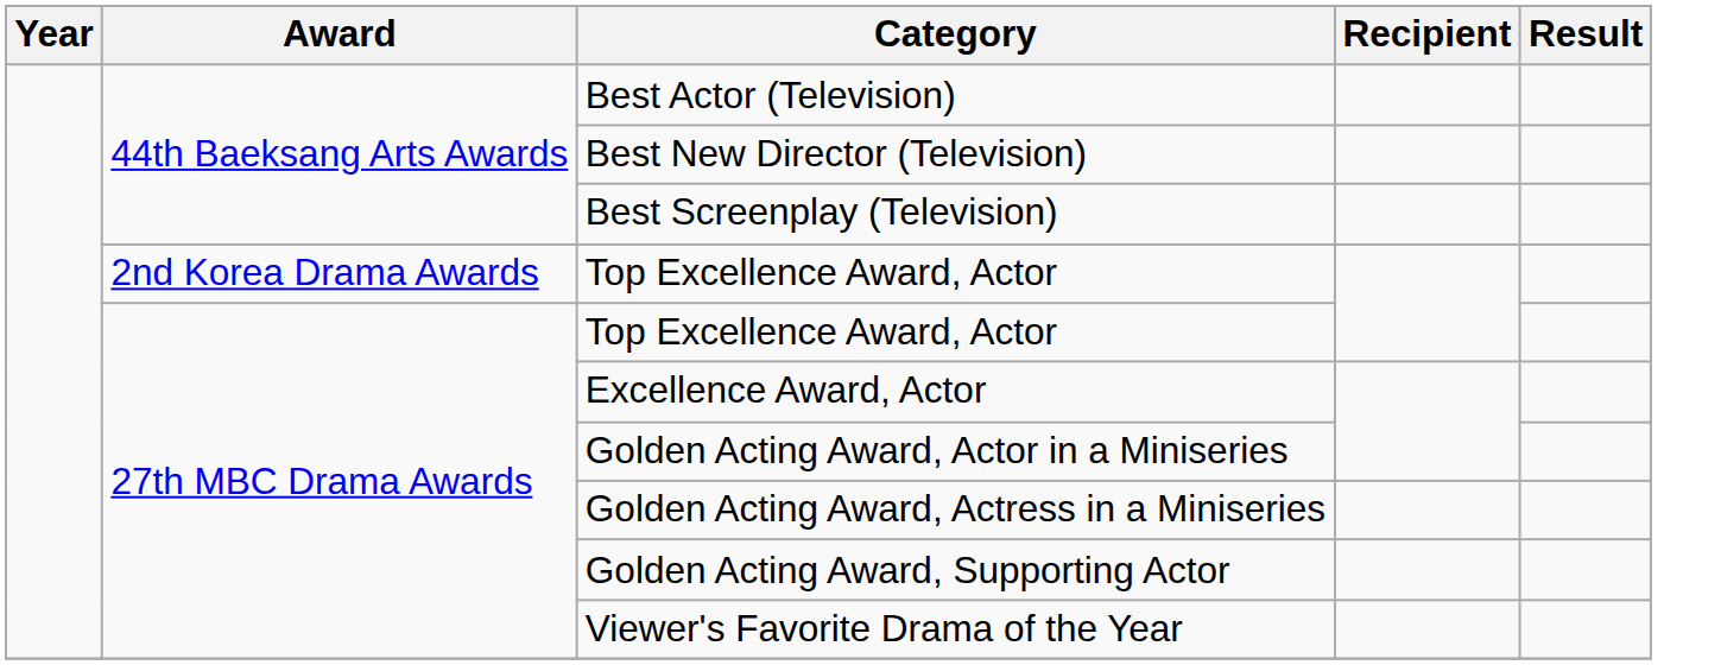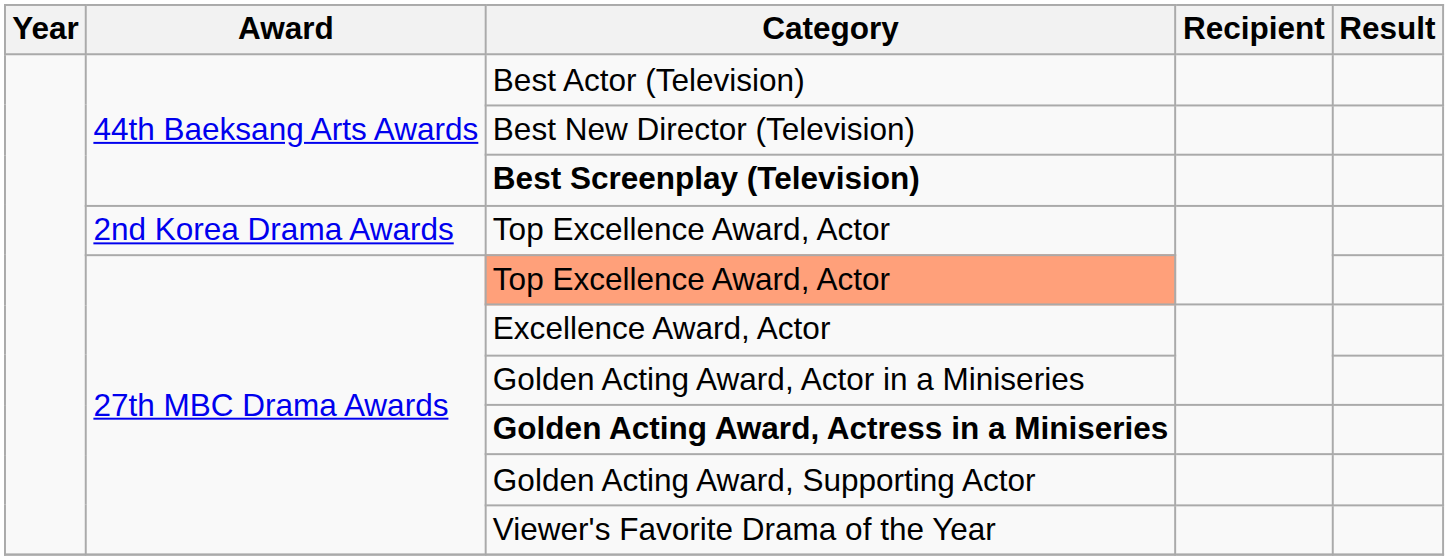Best Screenplay (Television) | Category: normal -> bold
27th MBC Drama Awards / Top Excellence Award, Actor | Category: no background -> lightsalmon background
Golden Acting Award, Actress in a Miniseries | Category: normal -> bold
